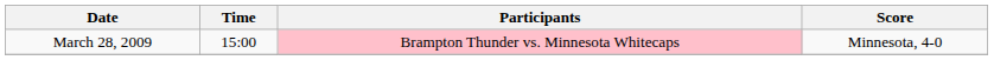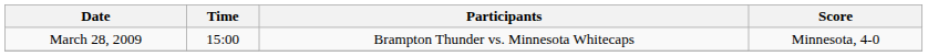March 28, 2009 | Participants: pink background -> no background
